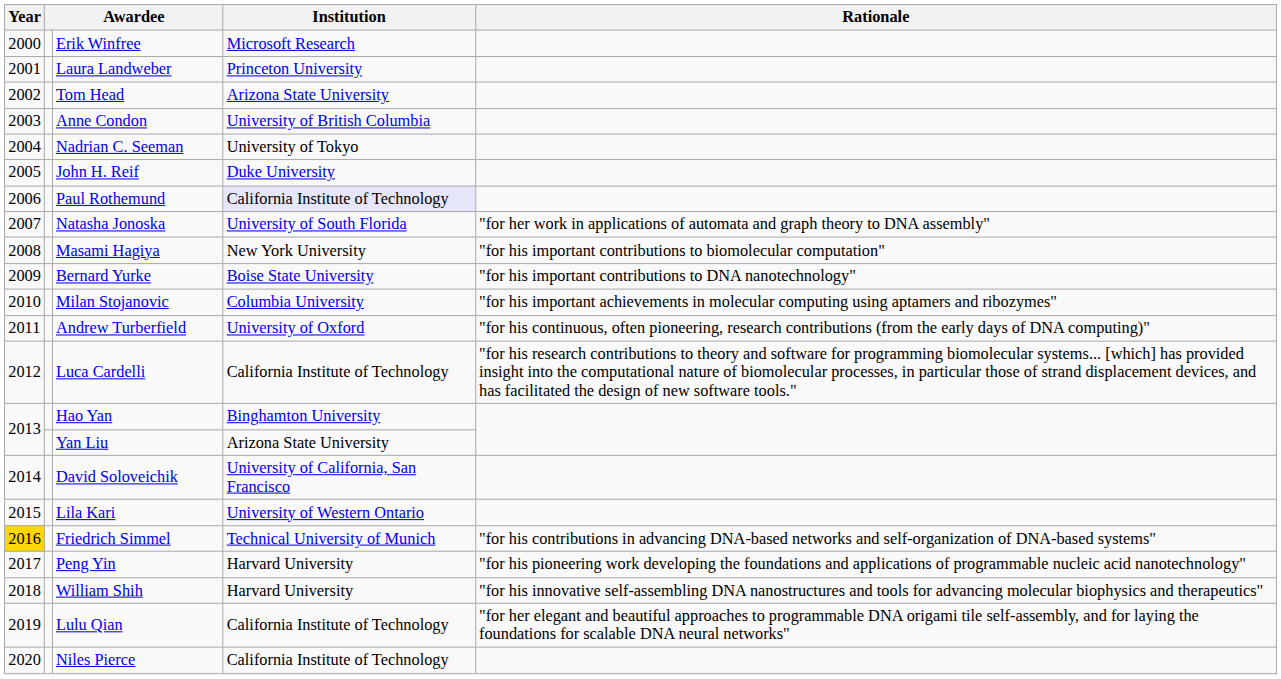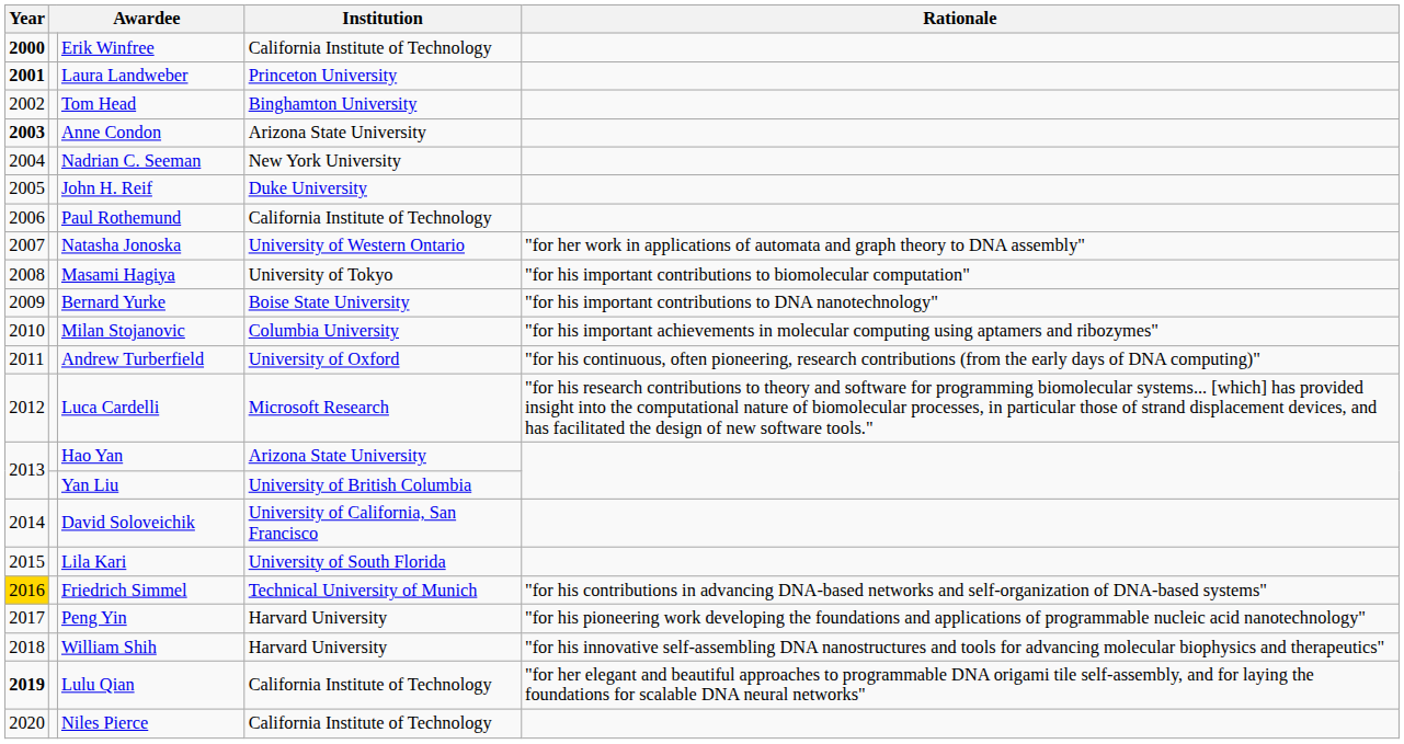Erik Winfree | Year: normal -> bold
Erik Winfree | Institution: Microsoft Research -> California Institute of Technology
Laura Landweber | Year: normal -> bold
Tom Head | Institution: Arizona State University -> Binghamton University
Anne Condon | Year: normal -> bold
Anne Condon | Institution: University of British Columbia -> Arizona State University
Nadrian C. Seeman | Institution: University of Tokyo -> New York University
Paul Rothemund | Institution: lavender background -> no background
Natasha Jonoska | Institution: University of South Florida -> University of Western Ontario
Masami Hagiya | Institution: New York University -> University of Tokyo
Luca Cardelli | Institution: California Institute of Technology -> Microsoft Research
Hao Yan | Institution: Binghamton University -> Arizona State University
Yan Liu | Institution: Arizona State University -> University of British Columbia
Lila Kari | Institution: University of Western Ontario -> University of South Florida
Lulu Qian | Year: normal -> bold
